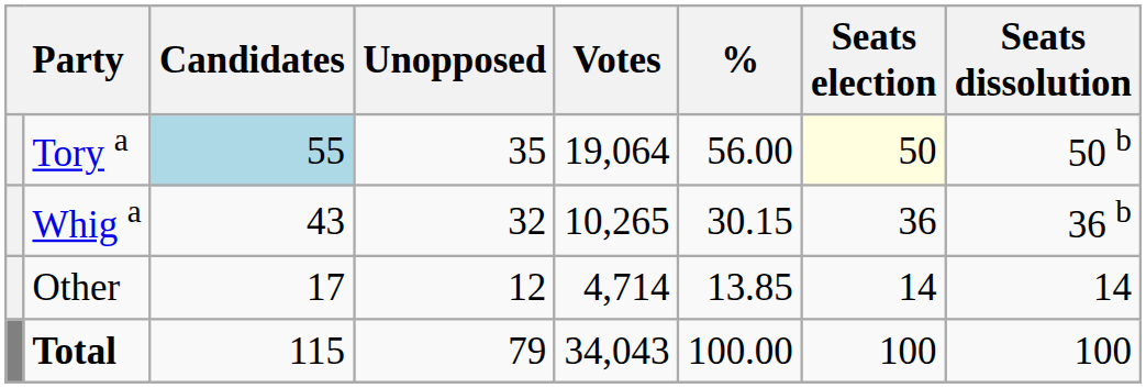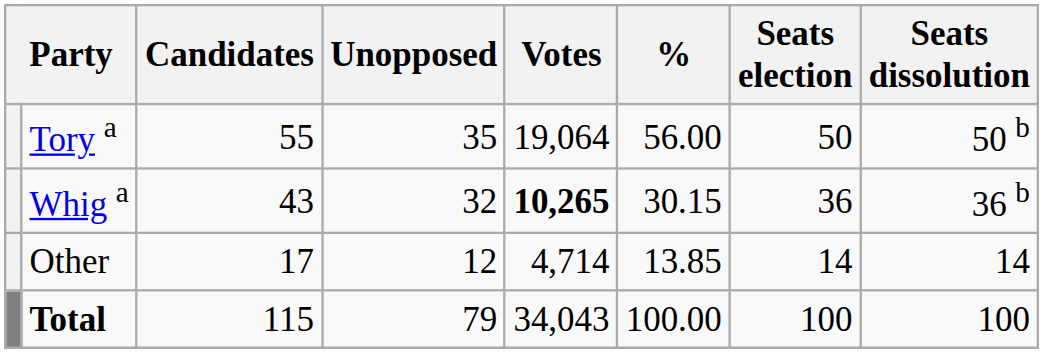Tory a | Candidates: lightblue background -> no background
Tory a | Seats election: lightyellow background -> no background
Whig a | Votes: normal -> bold
